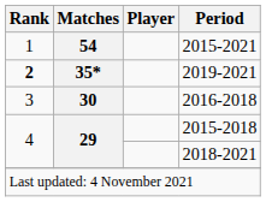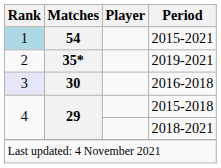2015-2021 | Rank: no background -> lightblue background
2019-2021 | Rank: bold -> normal
2016-2018 | Rank: no background -> lavender background
